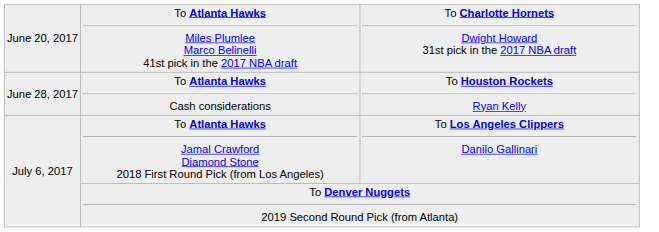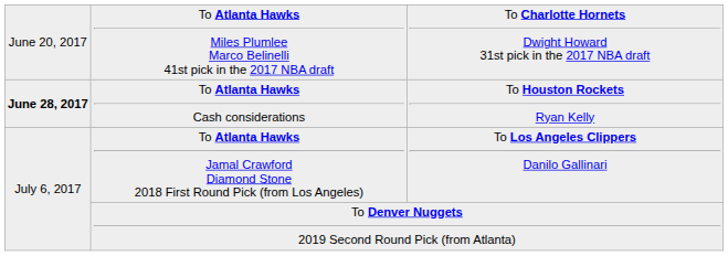To Atlanta Hawks Cash considerations | column 1: normal -> bold
